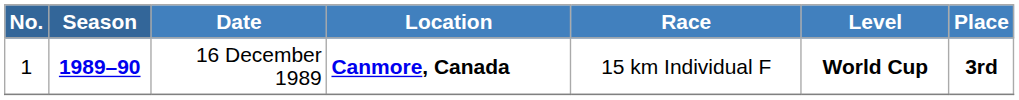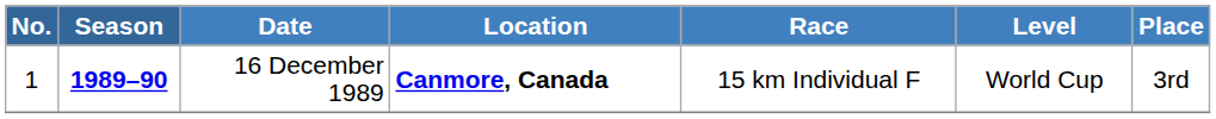16 December 1989 | Level: bold -> normal
16 December 1989 | Place: bold -> normal
